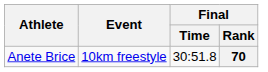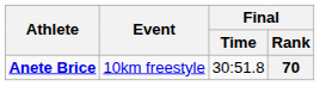70 | Athlete: normal -> bold
